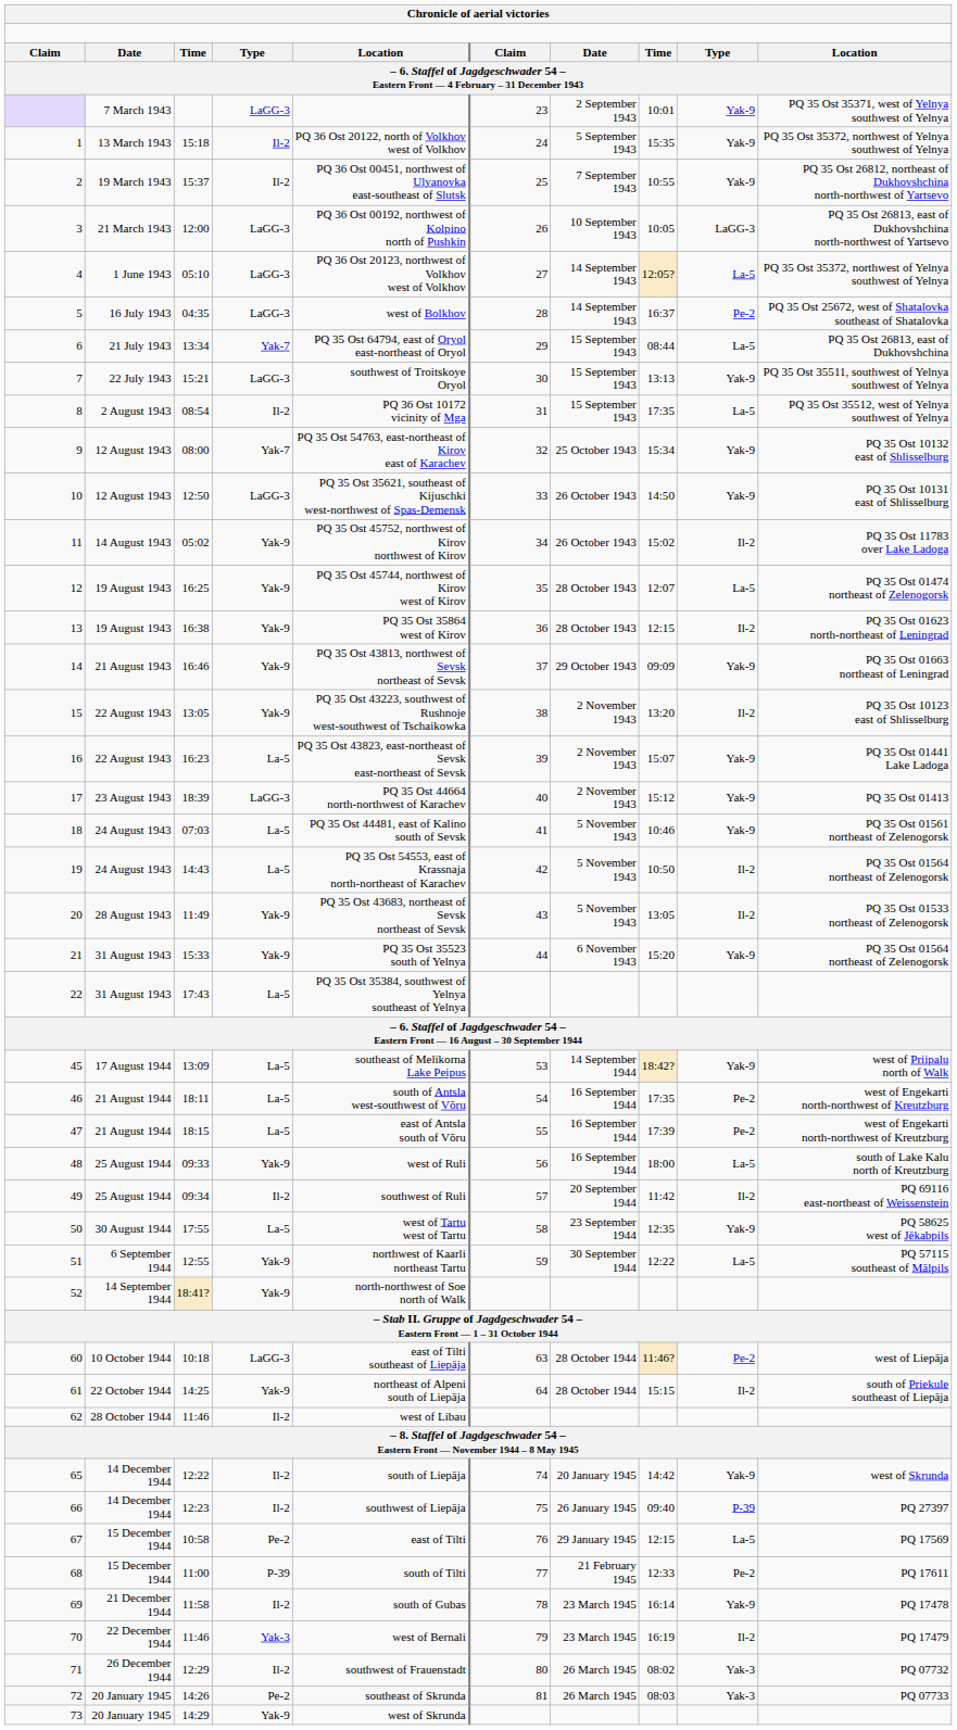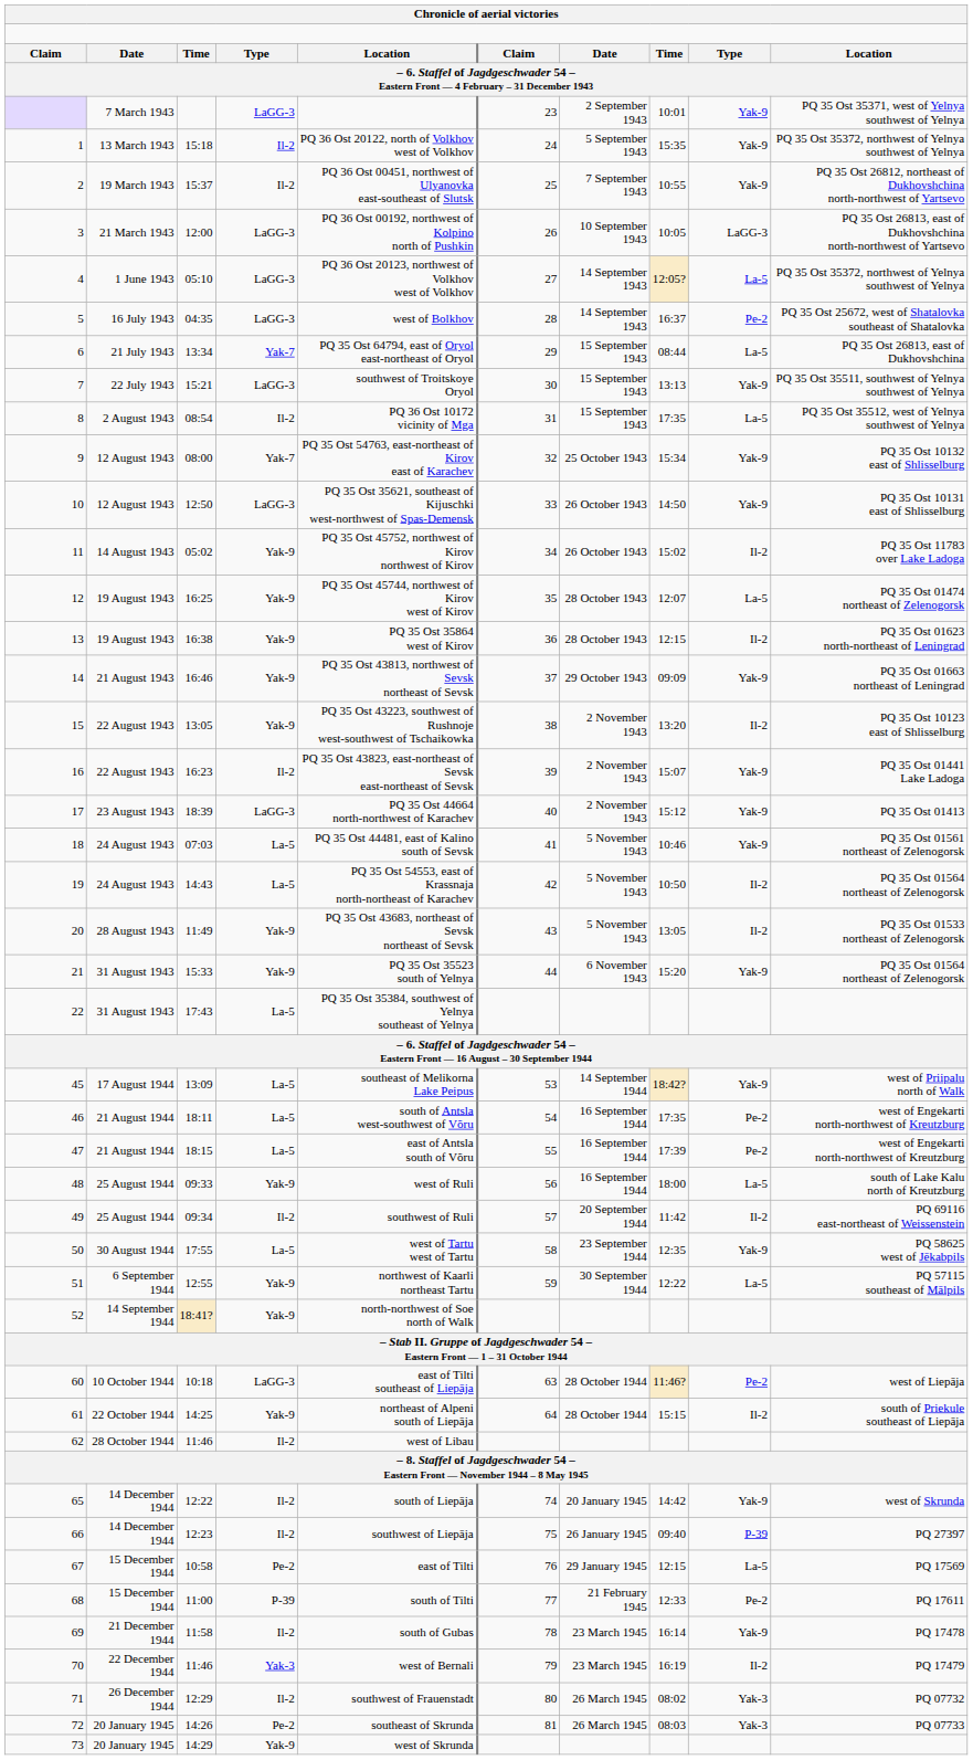16 | column 4: La-5 -> Il-2
